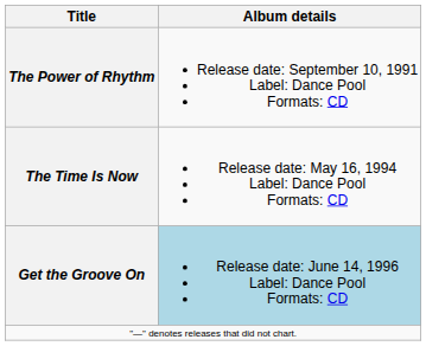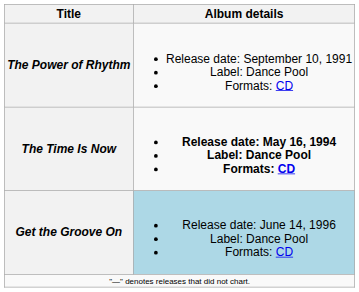The Time Is Now | Album details: normal -> bold
